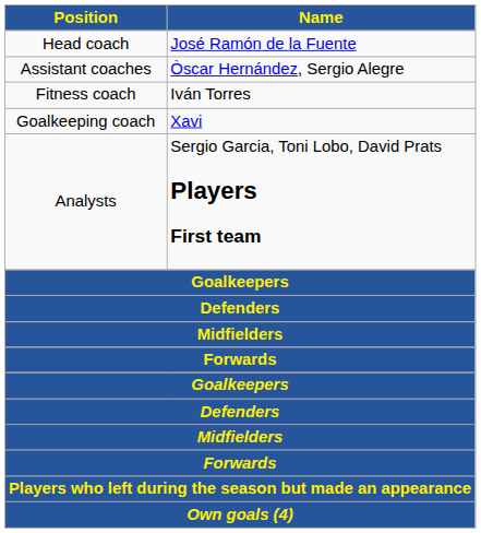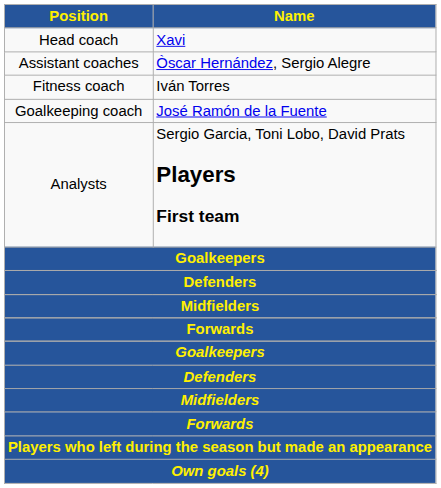Head coach | Name: José Ramón de la Fuente -> Xavi
Goalkeeping coach | Name: Xavi -> José Ramón de la Fuente
